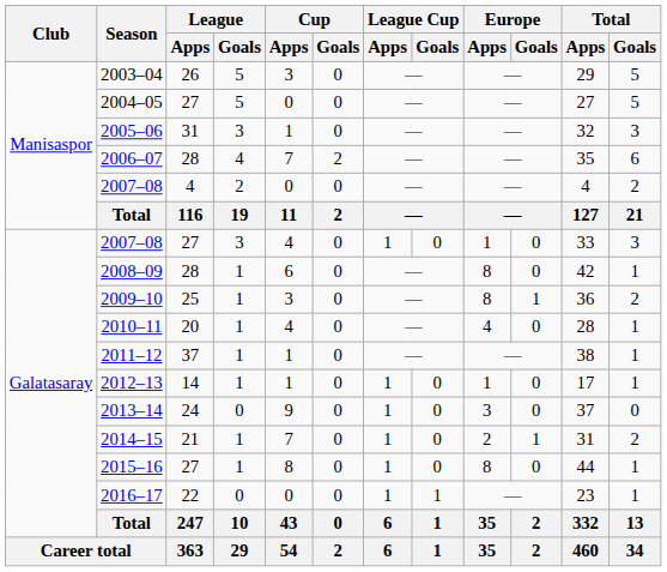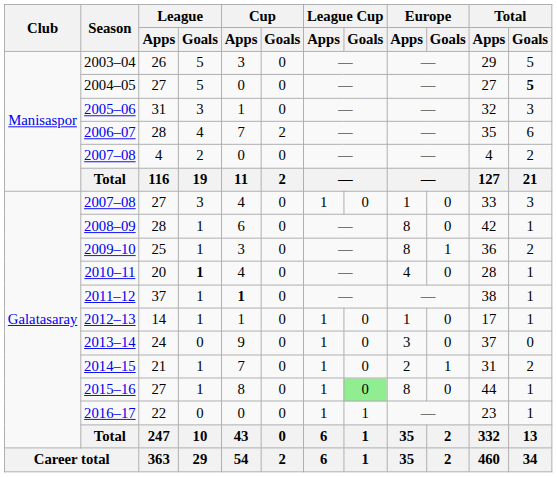2004–05 | Total / Goals: normal -> bold
2010–11 | League / Goals: normal -> bold
2011–12 | Cup / Apps: normal -> bold
2015–16 | League Cup / Goals: no background -> lightgreen background
